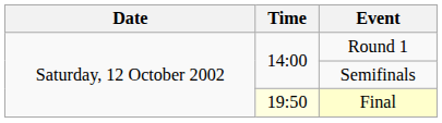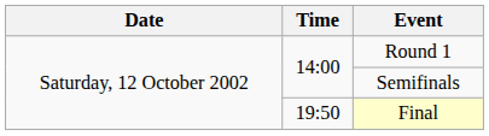Final | Time: lightyellow background -> no background
